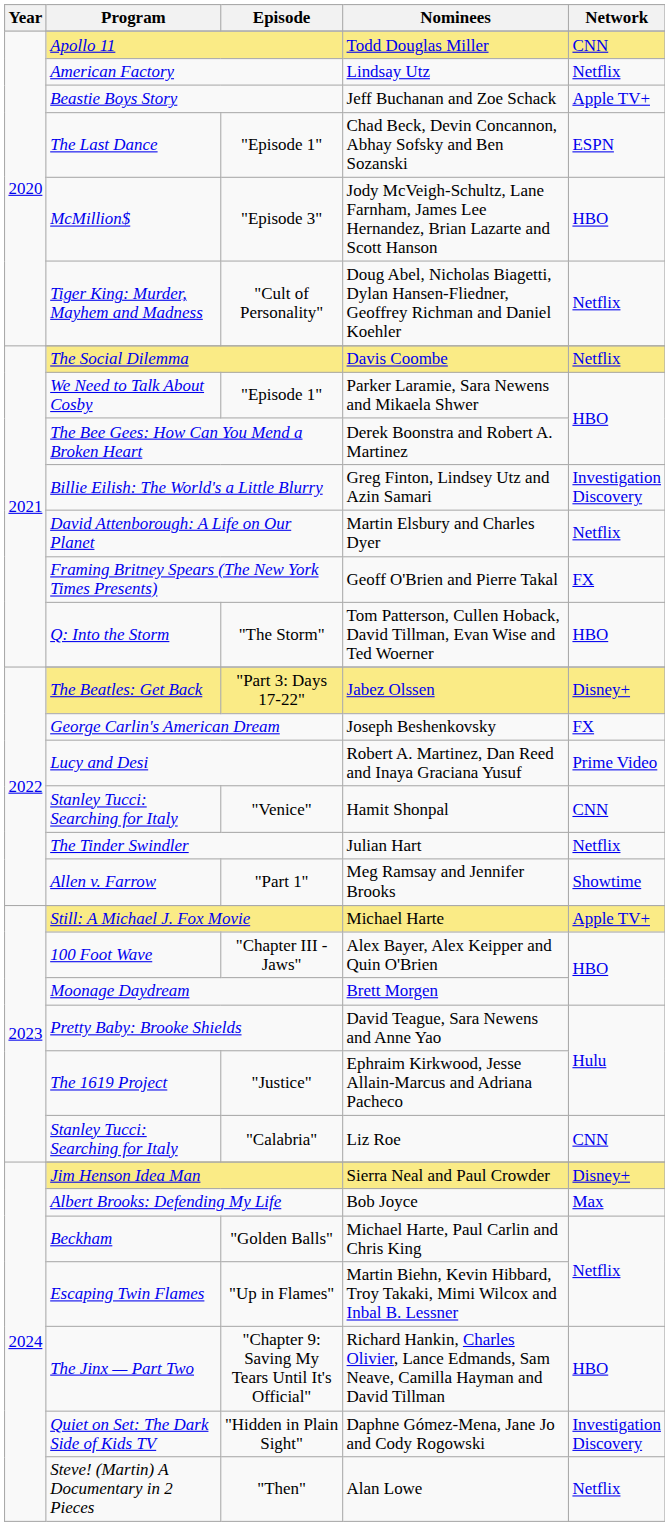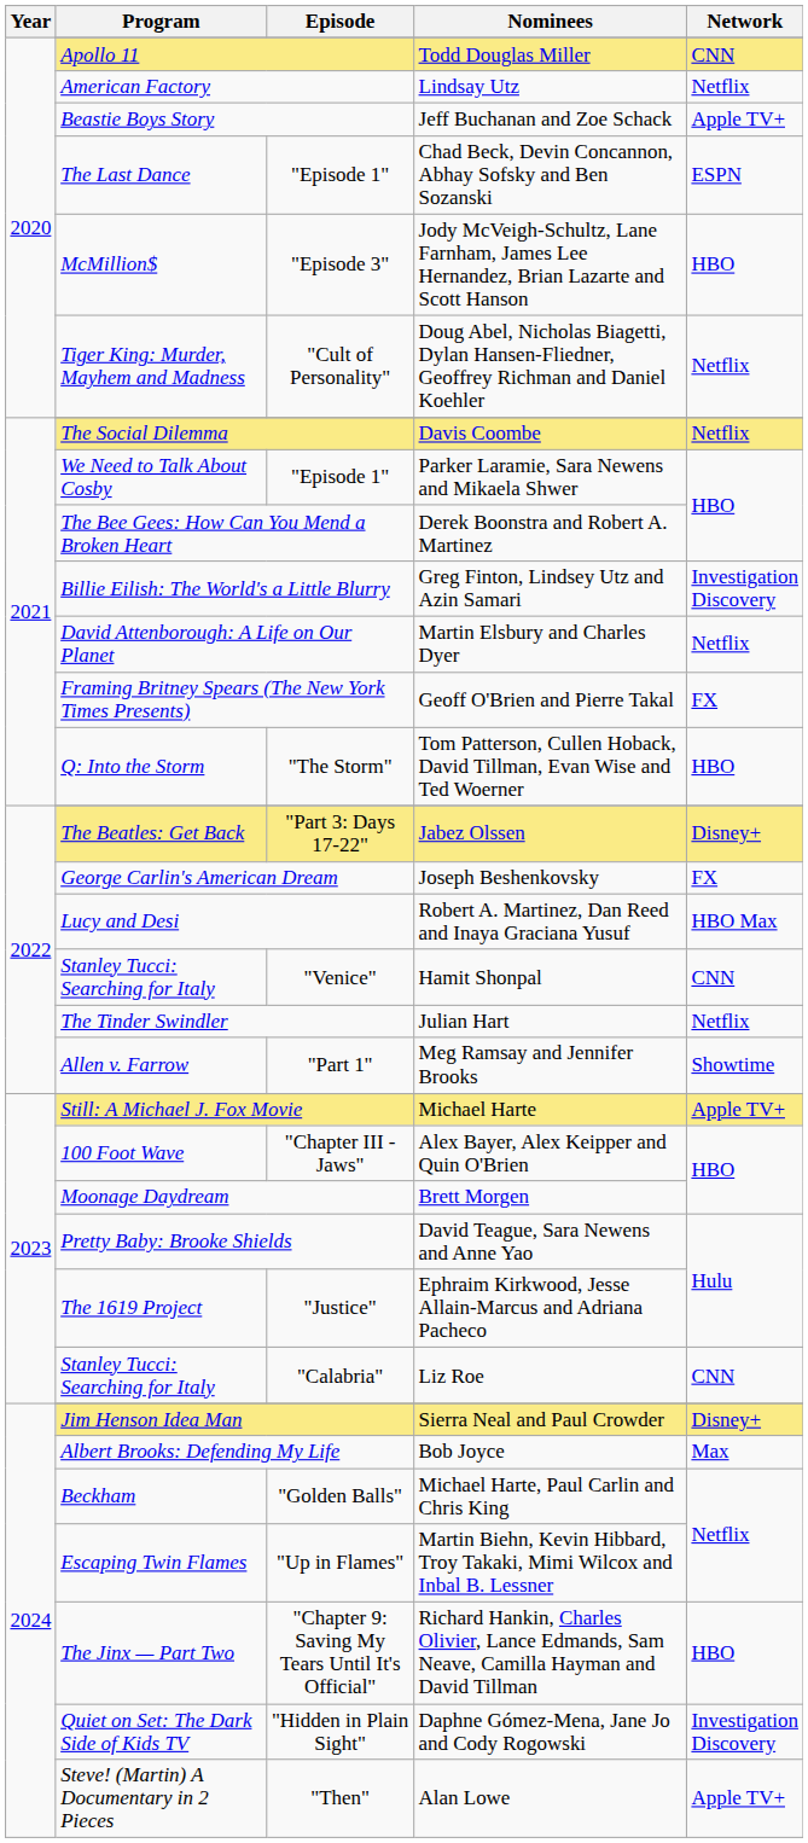Robert A. Martinez, Dan Reed and Inaya Graciana Yusuf | Network: Prime Video -> HBO Max
Alan Lowe | Network: Netflix -> Apple TV+
